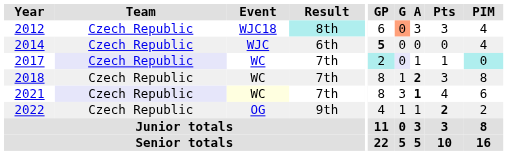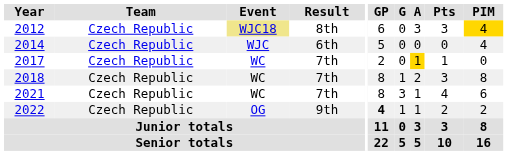2012 | Event: no background -> khaki background
2012 | Result: paleturquoise background -> no background
2012 | G: lightsalmon background -> no background
2012 | PIM: no background -> gold background
2014 | GP: bold -> normal
2017 | Team: lavender background -> no background
2017 | GP: paleturquoise background -> no background
2017 | G: lavender background -> no background
2017 | A: no background -> gold background
2017 | PIM: paleturquoise background -> no background
2018 | A: bold -> normal
2021 | Team: lavender background -> no background
2021 | Event: lightyellow background -> no background
2021 | A: bold -> normal
2022 | GP: normal -> bold
2022 | Pts: bold -> normal
